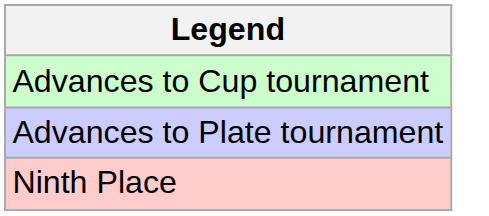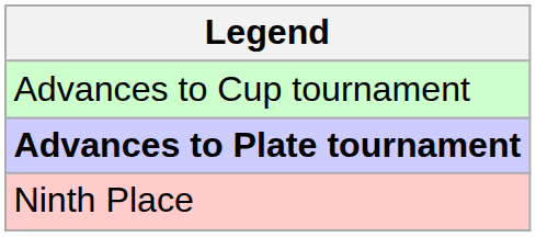row 3 | column 1: normal -> bold
